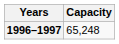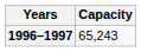1996–1997 | Capacity: 65,248 -> 65,243
